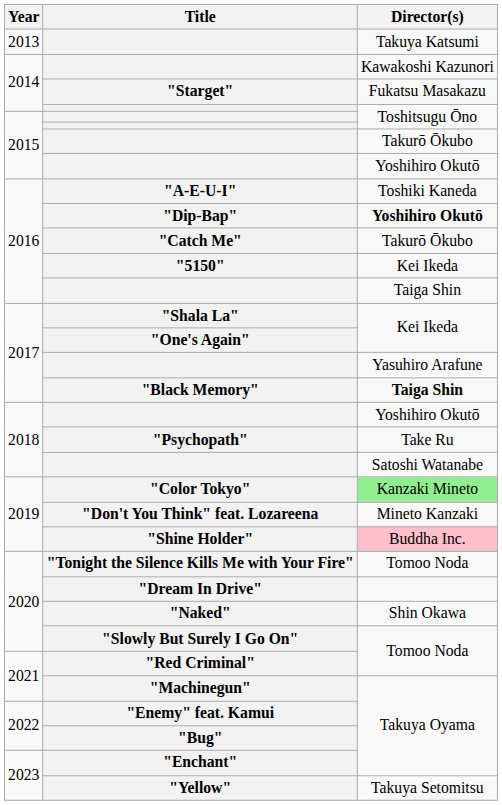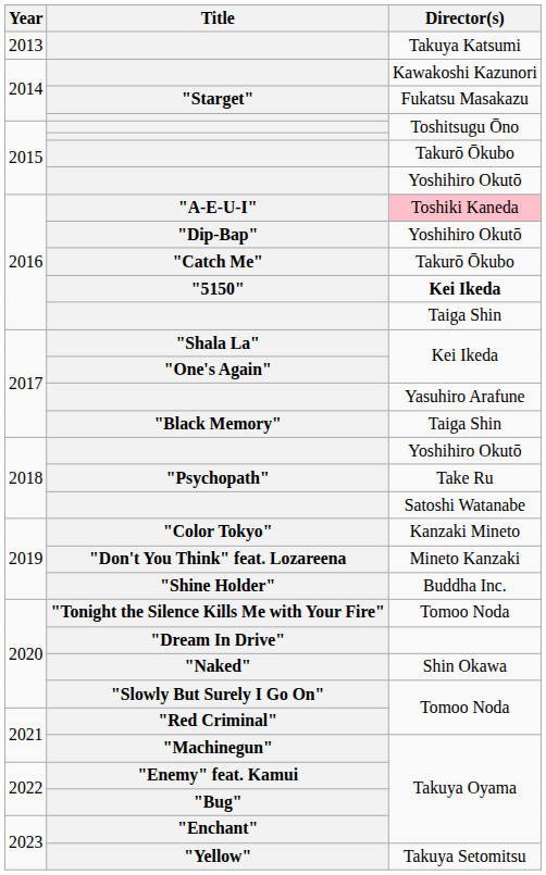"A-E-U-I" | Director(s): no background -> pink background
"Dip-Bap" | Director(s): bold -> normal
"5150" | Director(s): normal -> bold
"Black Memory" | Director(s): bold -> normal
"Color Tokyo" | Director(s): lightgreen background -> no background
"Shine Holder" | Director(s): pink background -> no background
